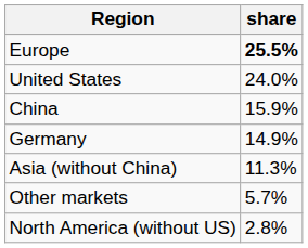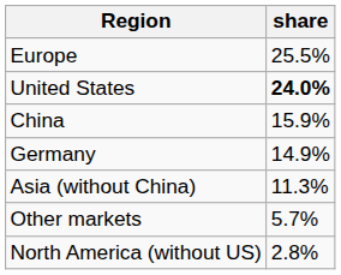Europe | share: bold -> normal
United States | share: normal -> bold
